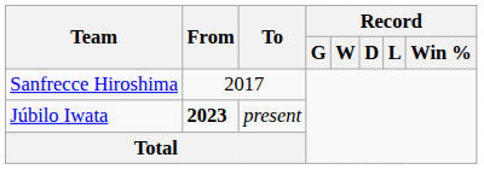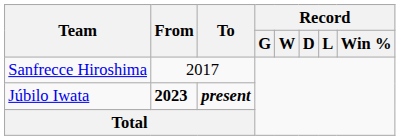Júbilo Iwata | To: normal -> bold
